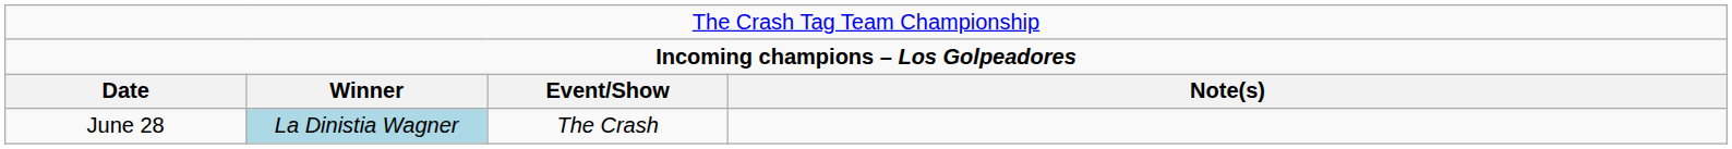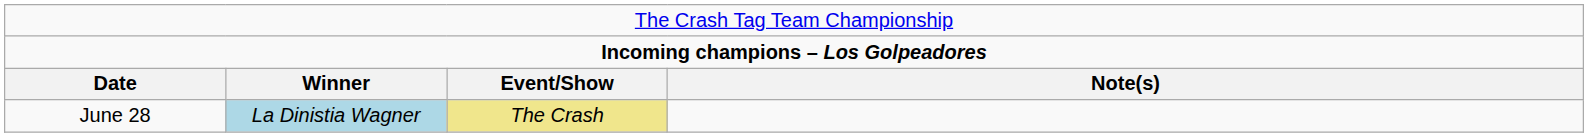June 28 | column 3: no background -> khaki background
